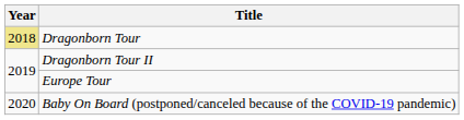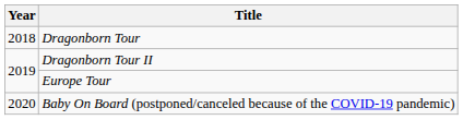Dragonborn Tour | Year: khaki background -> no background
